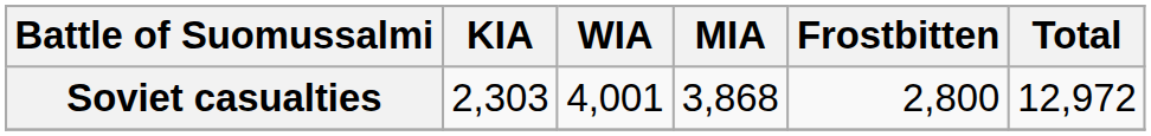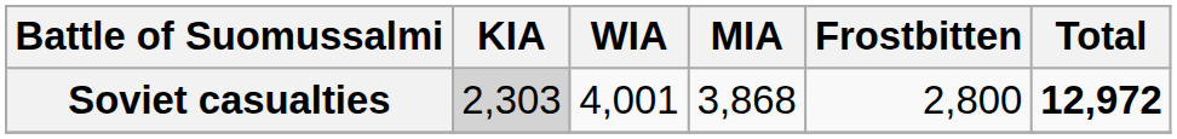Soviet casualties | KIA: no background -> lightgrey background
Soviet casualties | Total: normal -> bold
